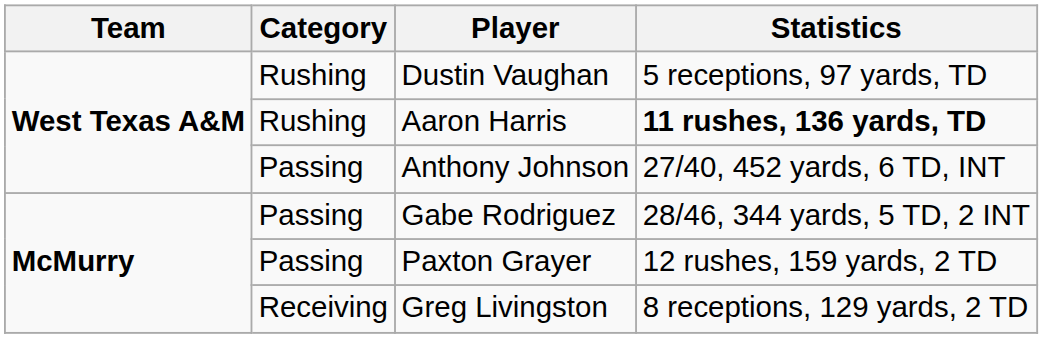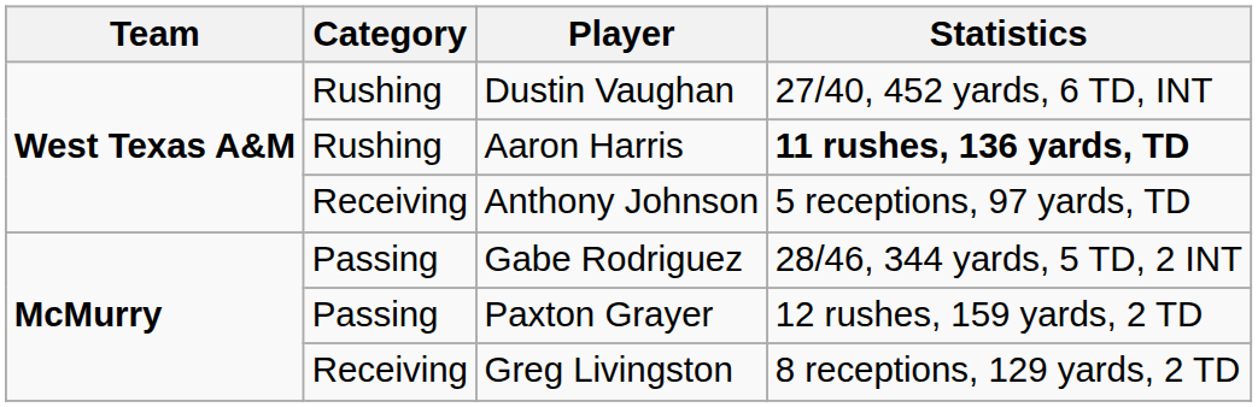Dustin Vaughan | Statistics: 5 receptions, 97 yards, TD -> 27/40, 452 yards, 6 TD, INT
Anthony Johnson | Category: Passing -> Receiving
Anthony Johnson | Statistics: 27/40, 452 yards, 6 TD, INT -> 5 receptions, 97 yards, TD
